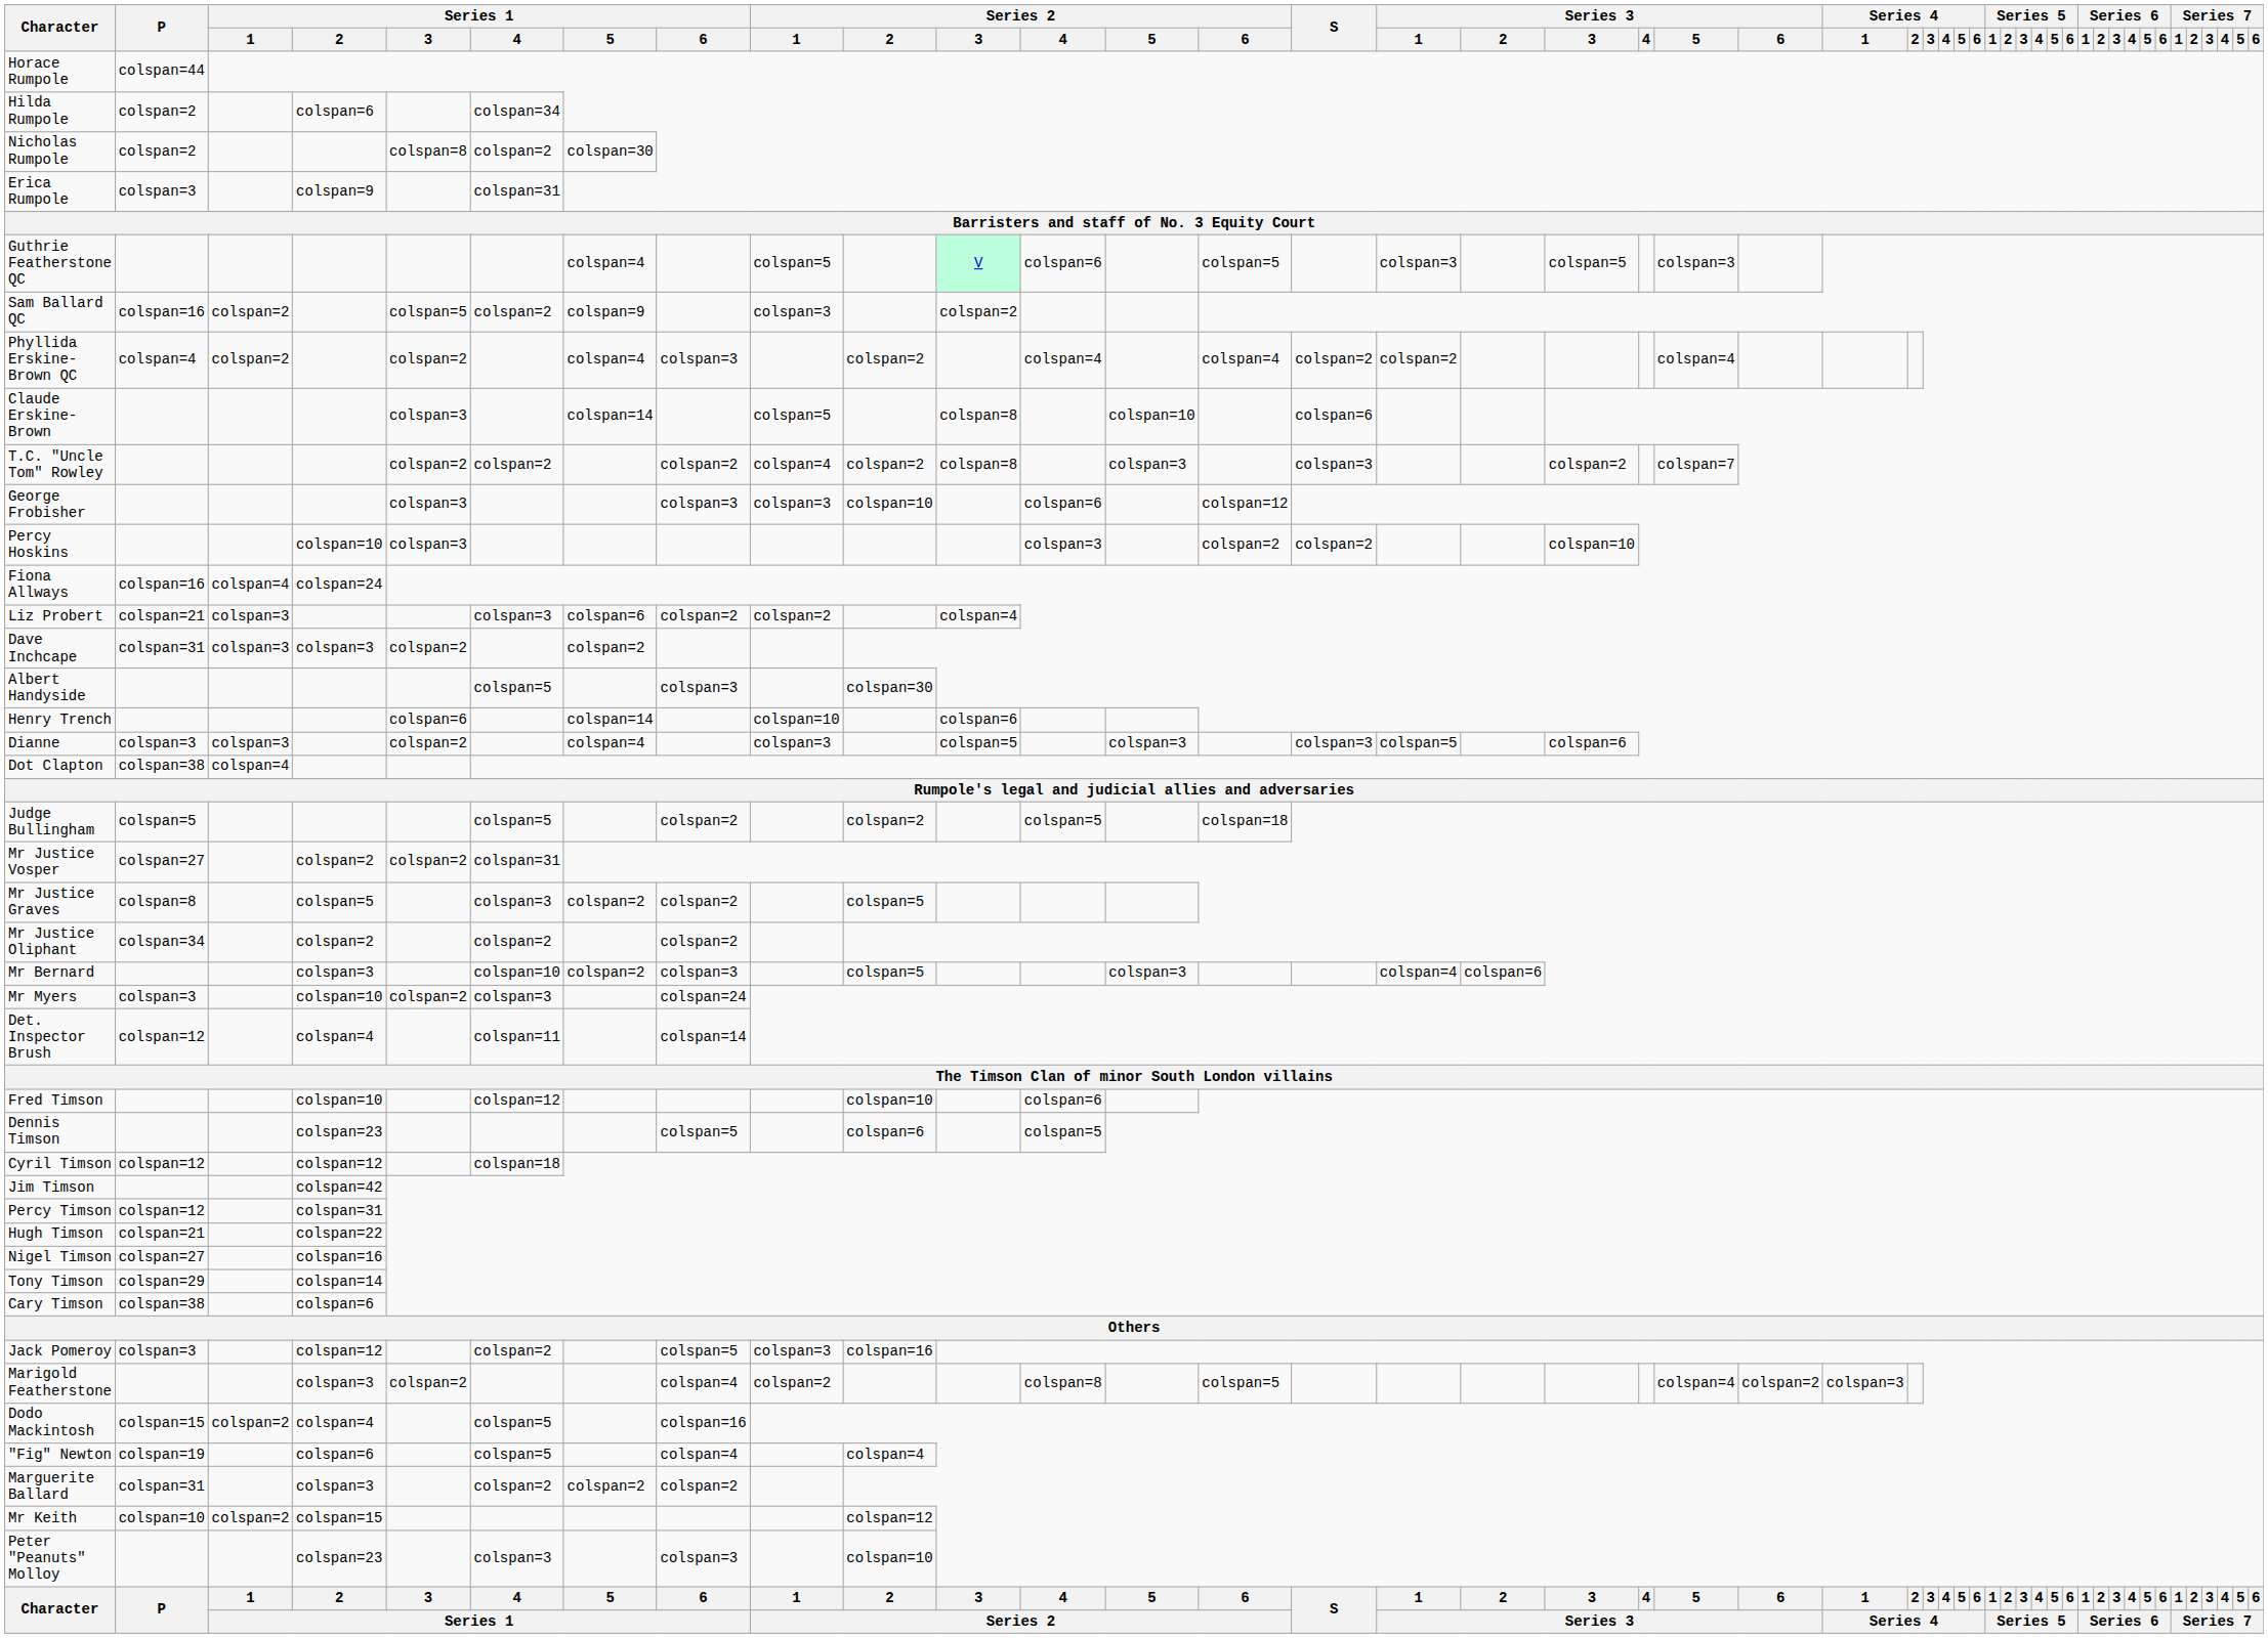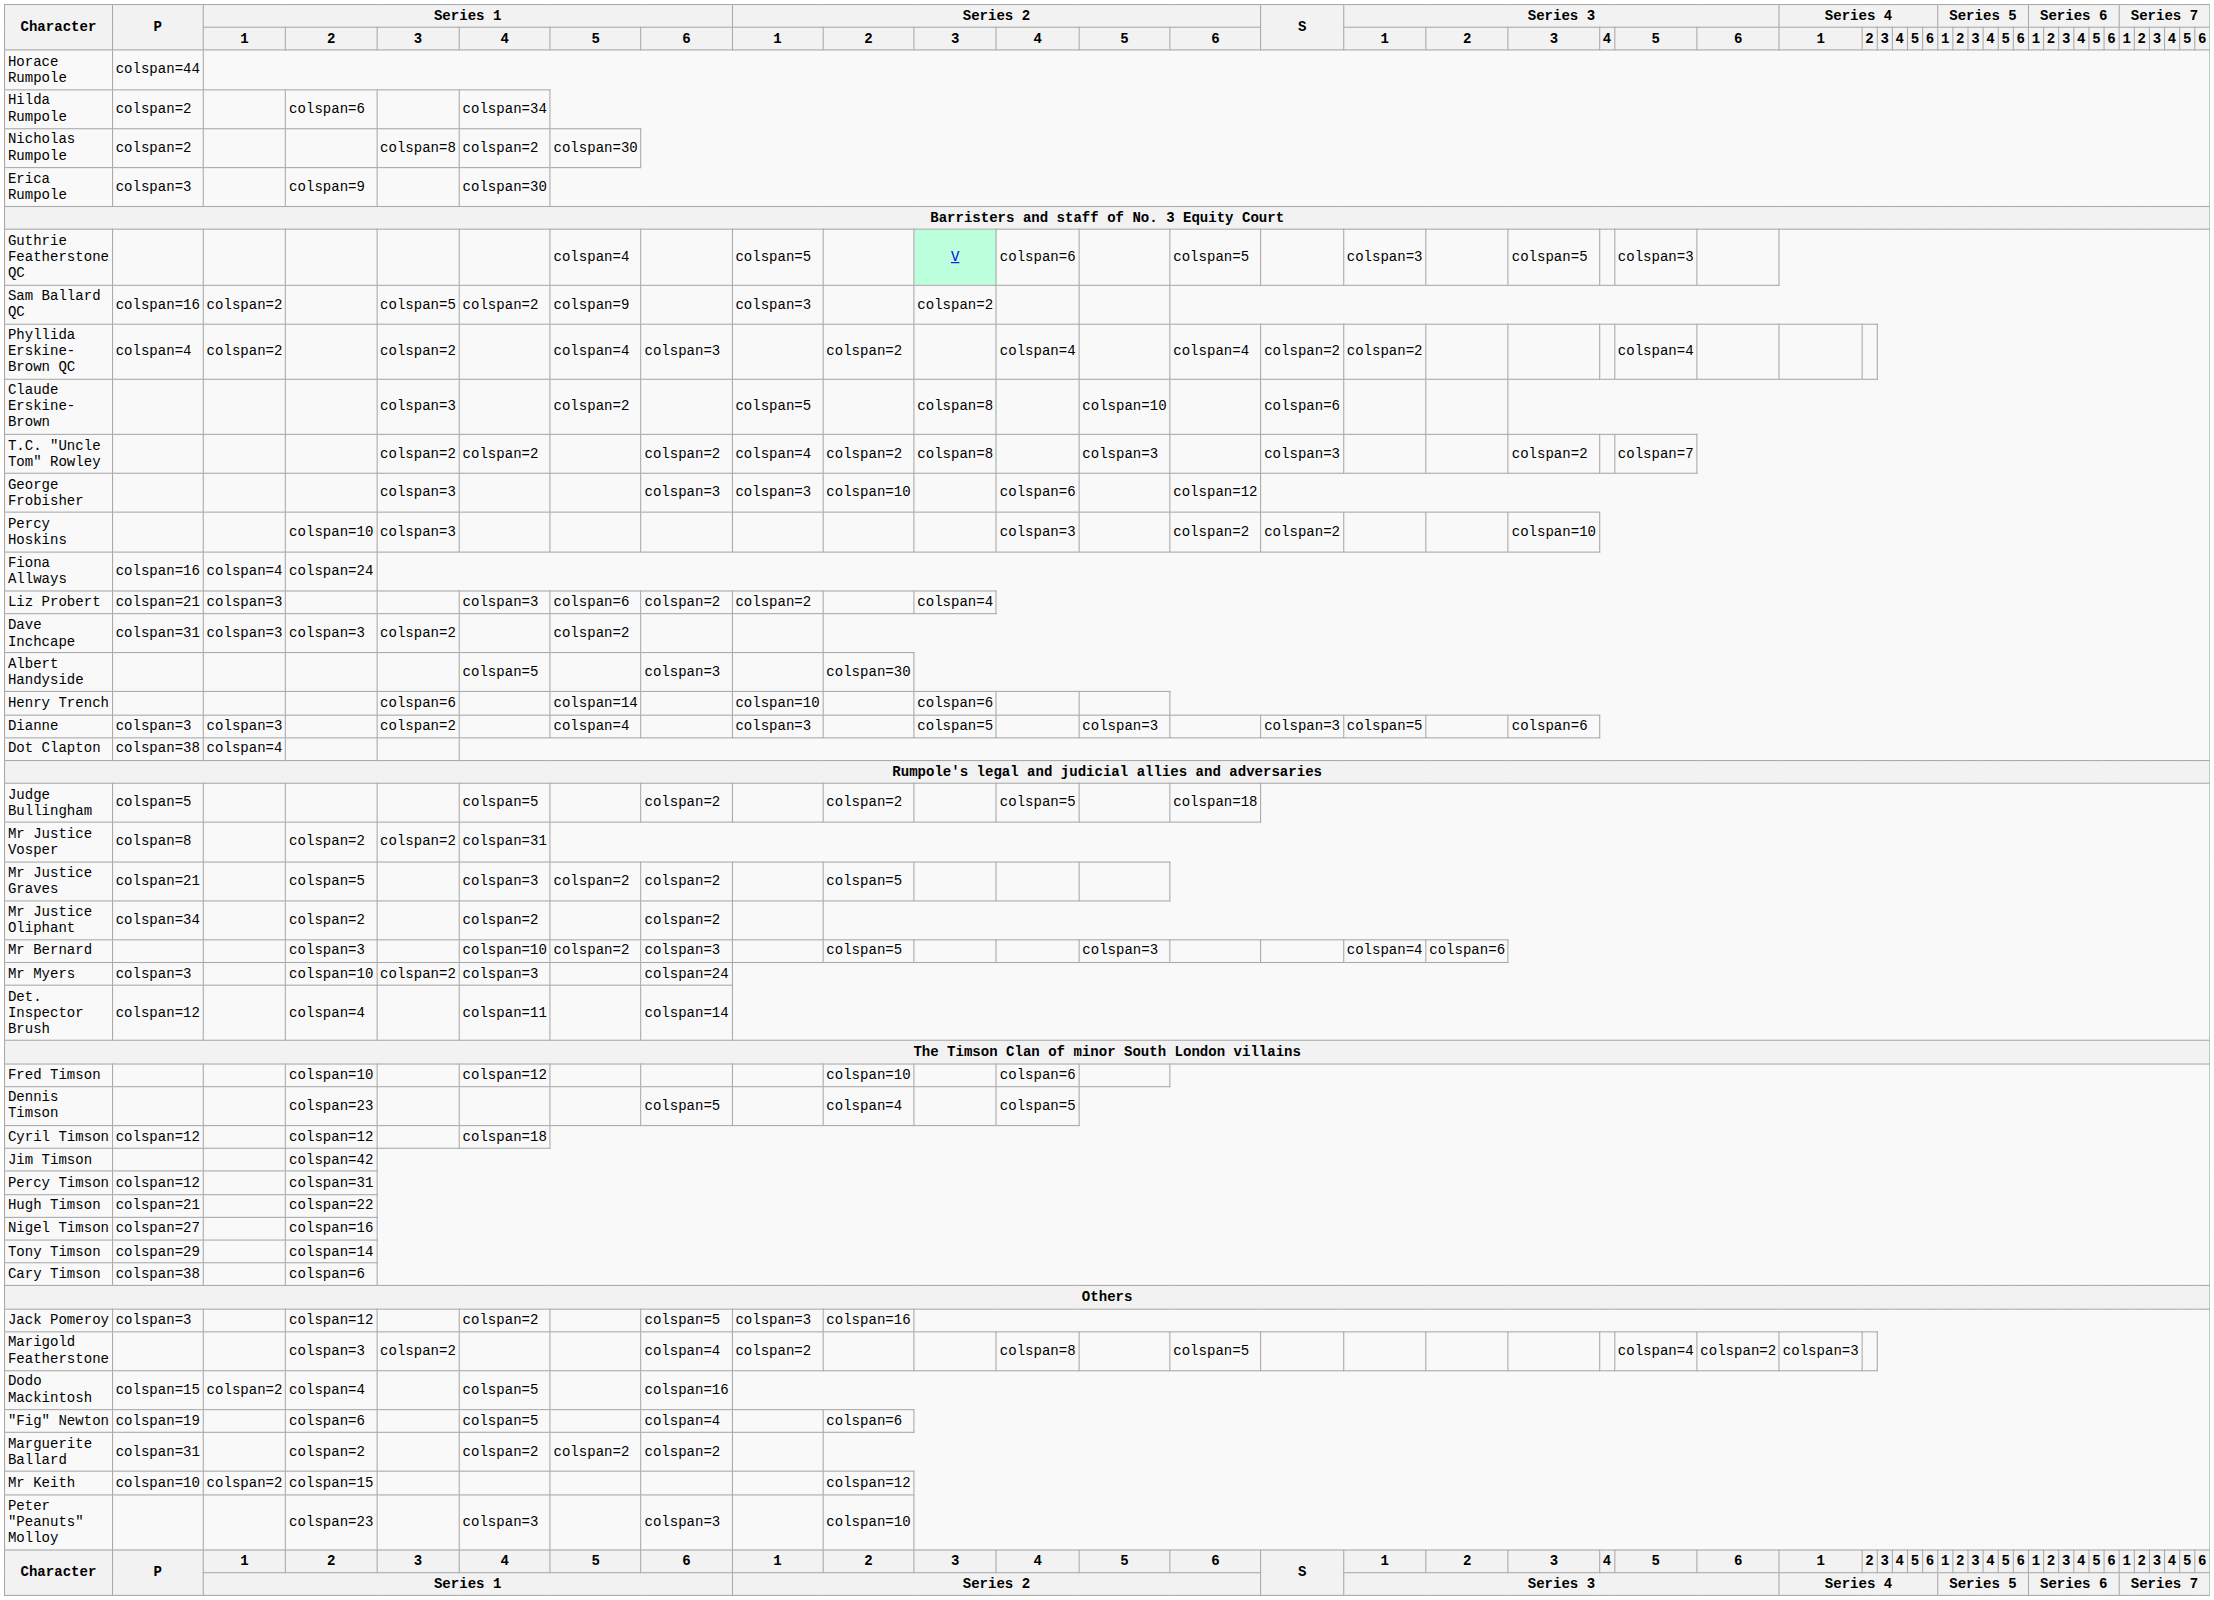Erica Rumpole | Series 1 / 4: colspan=31 -> colspan=30
Claude Erskine-Brown | Series 1 / 5: colspan=14 -> colspan=2
Mr Justice Vosper | P: colspan=27 -> colspan=8
Mr Justice Graves | P: colspan=8 -> colspan=21
Dennis Timson | Series 2 / 2: colspan=6 -> colspan=4
"Fig" Newton | Series 2 / 2: colspan=4 -> colspan=6
Marguerite Ballard | Series 1 / 2: colspan=3 -> colspan=2
